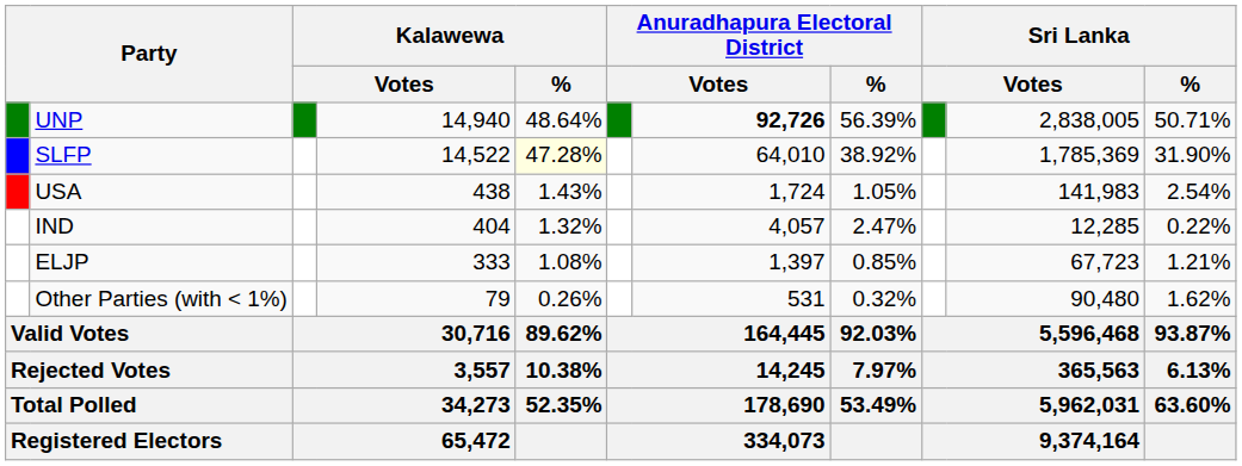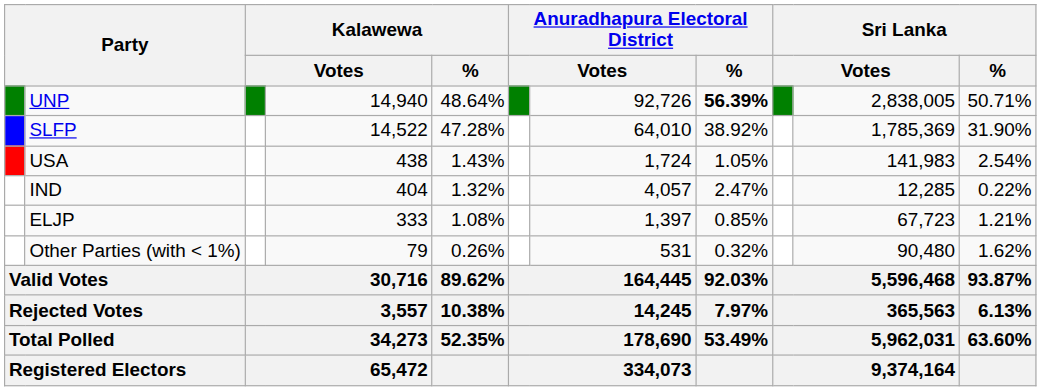UNP | column 7: bold -> normal
UNP | Anuradhapura Electoral District / %: normal -> bold
SLFP | Kalawewa / %: lightyellow background -> no background
